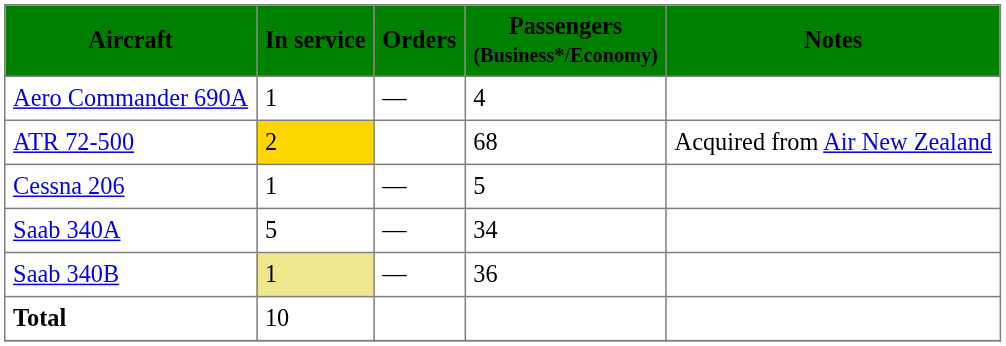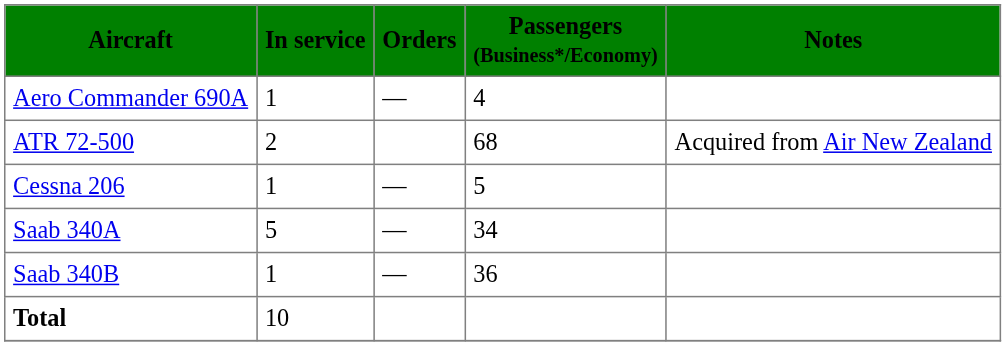ATR 72-500 | In service: gold background -> no background
Saab 340B | In service: khaki background -> no background
